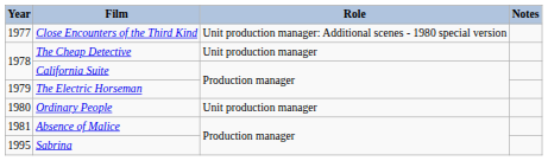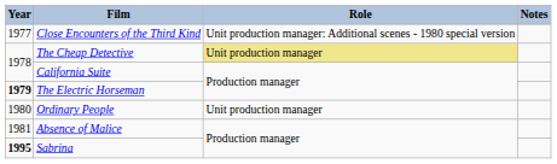The Cheap Detective | Role: no background -> khaki background
The Electric Horseman | Year: normal -> bold
Sabrina | Year: normal -> bold
